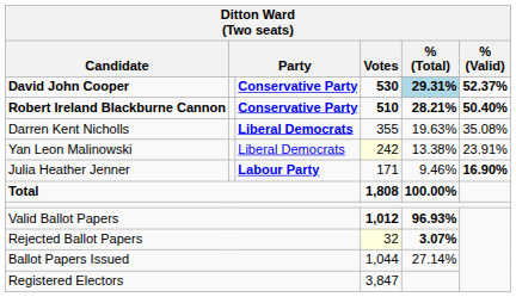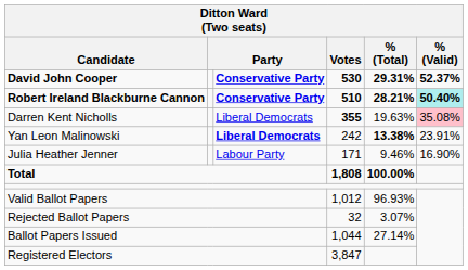David John Cooper | % (Total): lightblue background -> no background
Robert Ireland Blackburne Cannon | % (Valid): no background -> paleturquoise background
Darren Kent Nicholls | column 3: bold -> normal
Darren Kent Nicholls | Votes: normal -> bold
Darren Kent Nicholls | % (Valid): no background -> pink background
Yan Leon Malinowski | column 3: normal -> bold
Yan Leon Malinowski | Votes: lightyellow background -> no background
Yan Leon Malinowski | % (Total): normal -> bold
Julia Heather Jenner | column 3: bold -> normal
Julia Heather Jenner | % (Valid): bold -> normal
Valid Ballot Papers | Votes: bold -> normal
Valid Ballot Papers | % (Total): bold -> normal
Rejected Ballot Papers | Votes: lightyellow background -> no background
Rejected Ballot Papers | % (Total): bold -> normal
